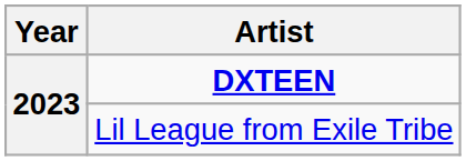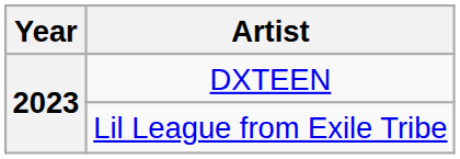DXTEEN | Artist: bold -> normal
